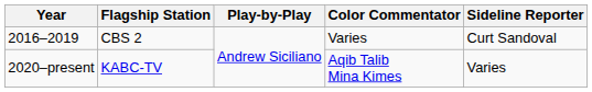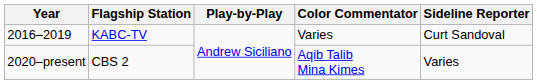2016–2019 | Flagship Station: CBS 2 -> KABC-TV
2020–present | Flagship Station: KABC-TV -> CBS 2
